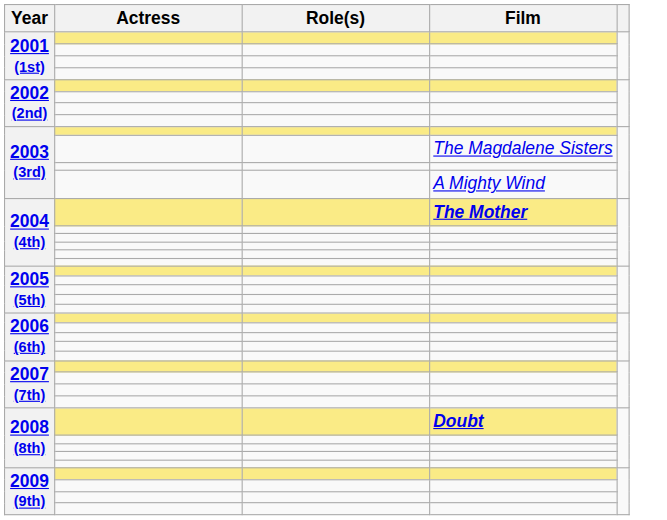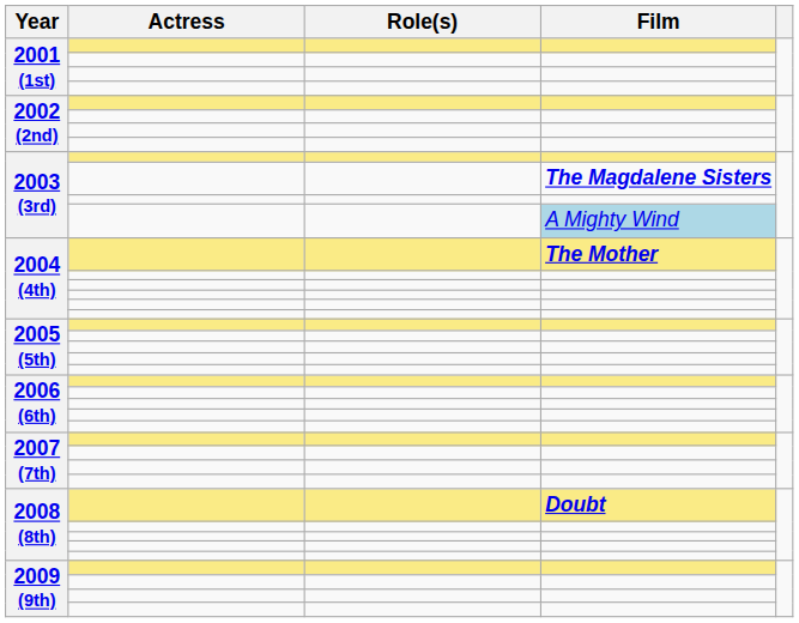2003 (3rd) / The Magdalene Sisters | Film: normal -> bold
2003 (3rd) / A Mighty Wind | Film: no background -> lightblue background
